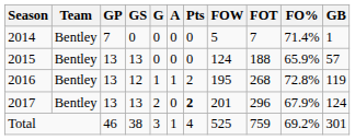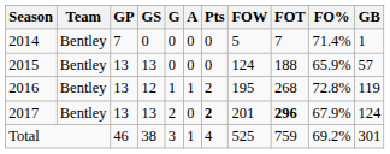2017 | FOT: normal -> bold
